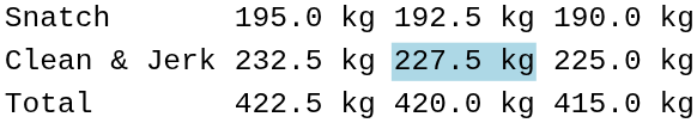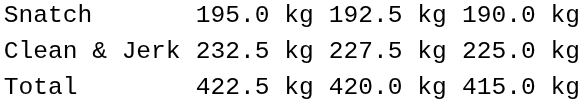Clean & Jerk | column 3: lightblue background -> no background
